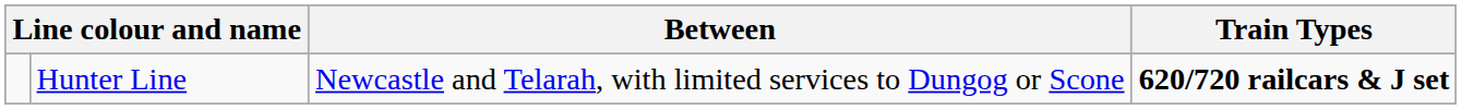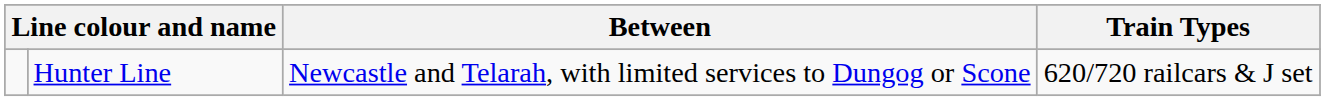Hunter Line | Train Types: bold -> normal
